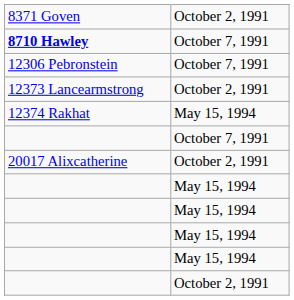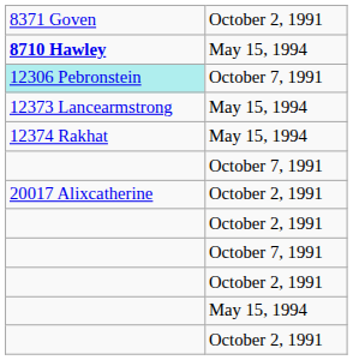row 2 | column 2: October 7, 1991 -> May 15, 1994
row 3 | column 1: no background -> paleturquoise background
row 4 | column 2: October 2, 1991 -> May 15, 1994
row 8 | column 2: May 15, 1994 -> October 2, 1991
row 9 | column 2: May 15, 1994 -> October 7, 1991
row 10 | column 2: May 15, 1994 -> October 2, 1991
